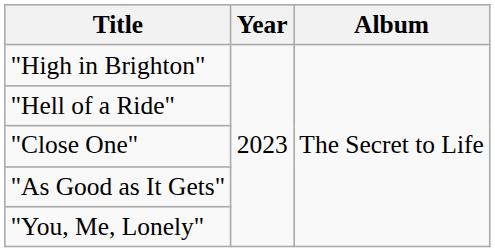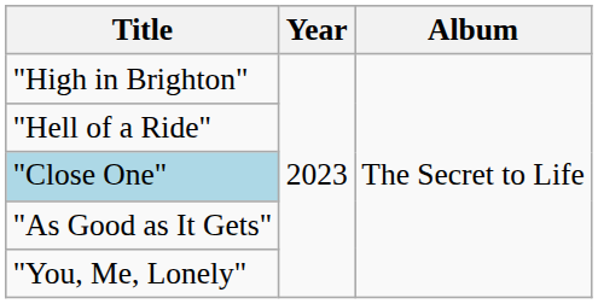"Close One" | Title: no background -> lightblue background
